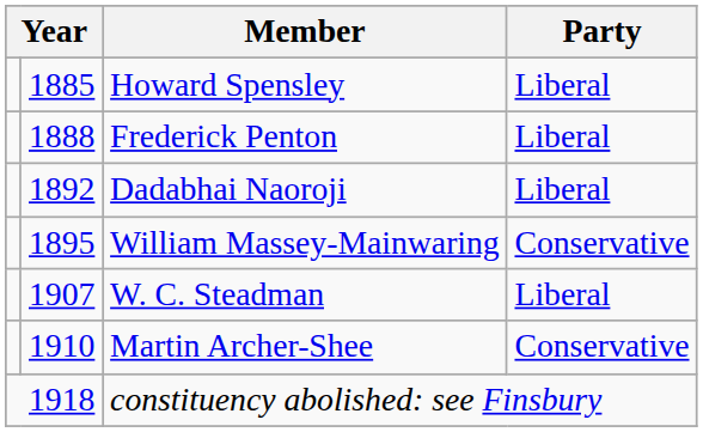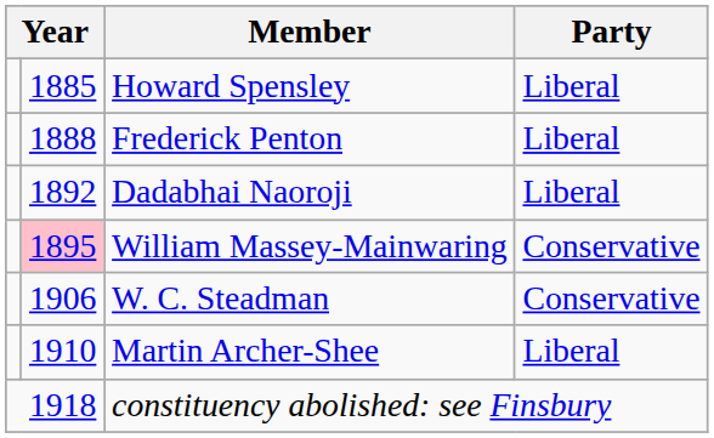William Massey-Mainwaring | column 2: no background -> pink background
W. C. Steadman | column 2: 1907 -> 1906
W. C. Steadman | Party: Liberal -> Conservative
Martin Archer-Shee | Party: Conservative -> Liberal
